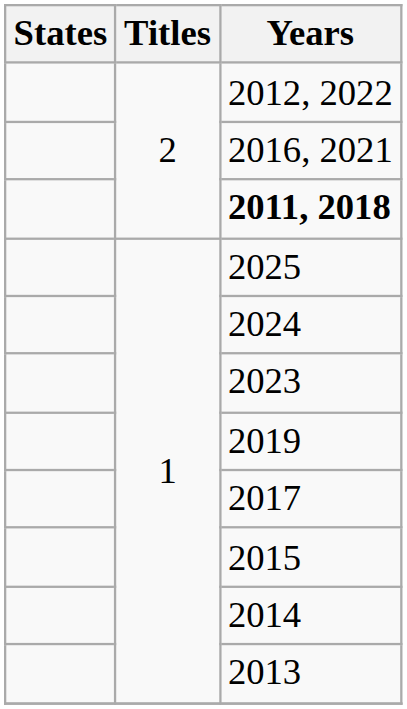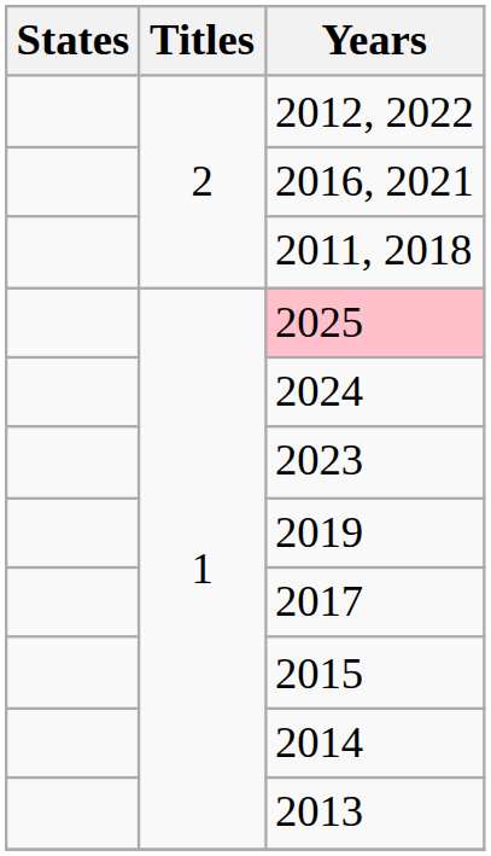2011, 2018 | Years: bold -> normal
2025 | Years: no background -> pink background
